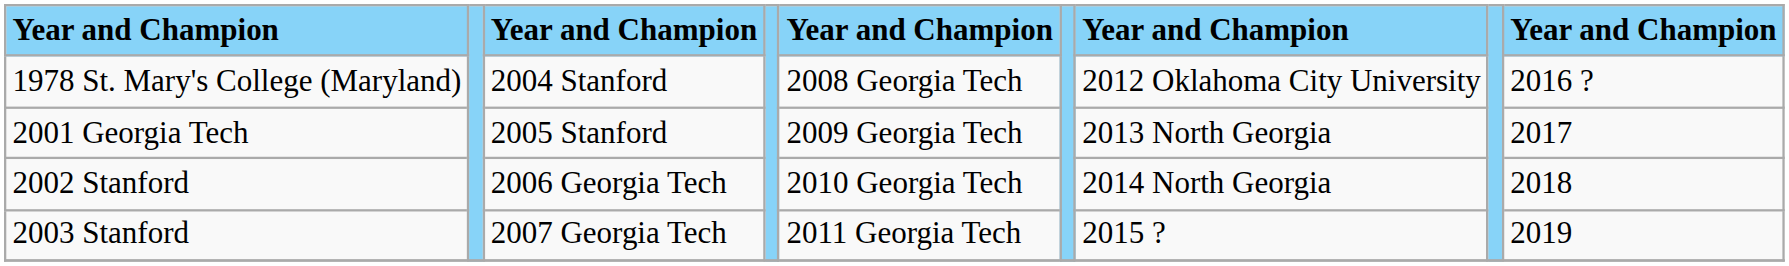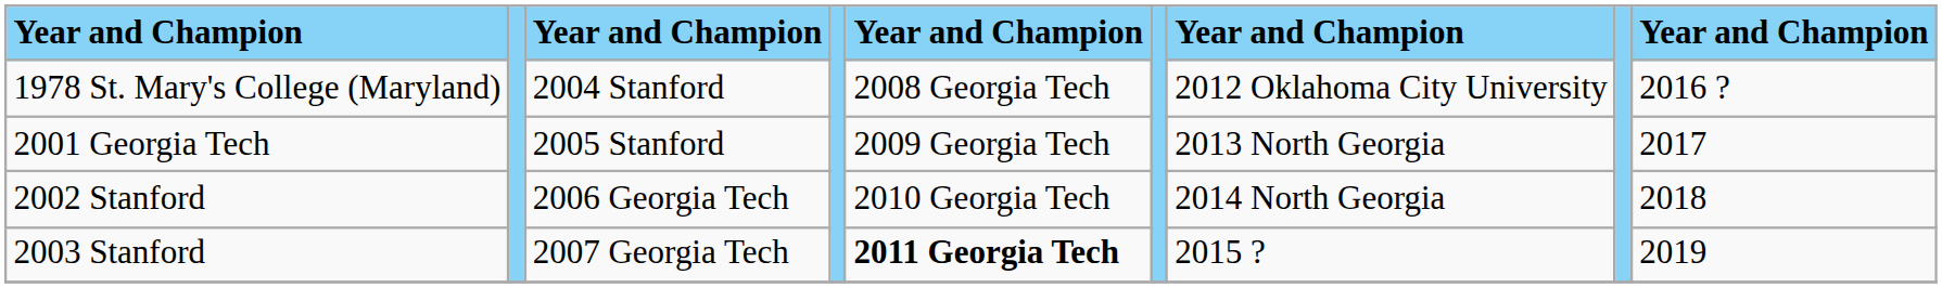2003 Stanford | column 5: normal -> bold
